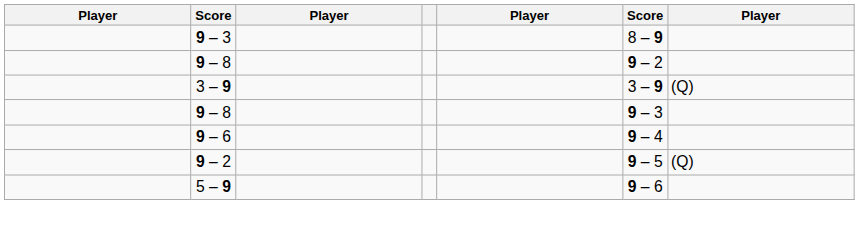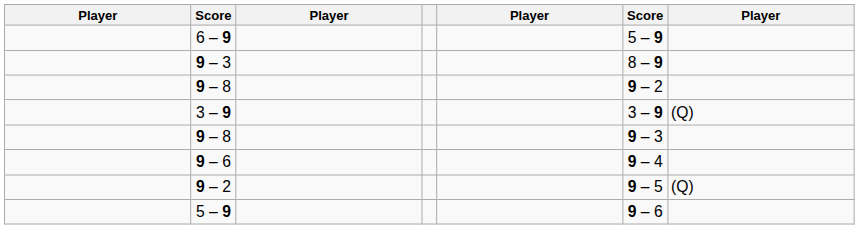+ row: 6 – 9 | 5 – 9
